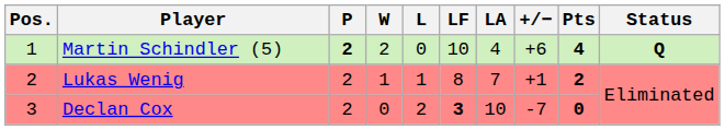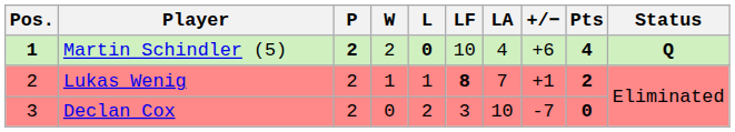Martin Schindler (5) | Pos.: normal -> bold
Martin Schindler (5) | L: normal -> bold
Lukas Wenig | LF: normal -> bold
Declan Cox | LF: bold -> normal
